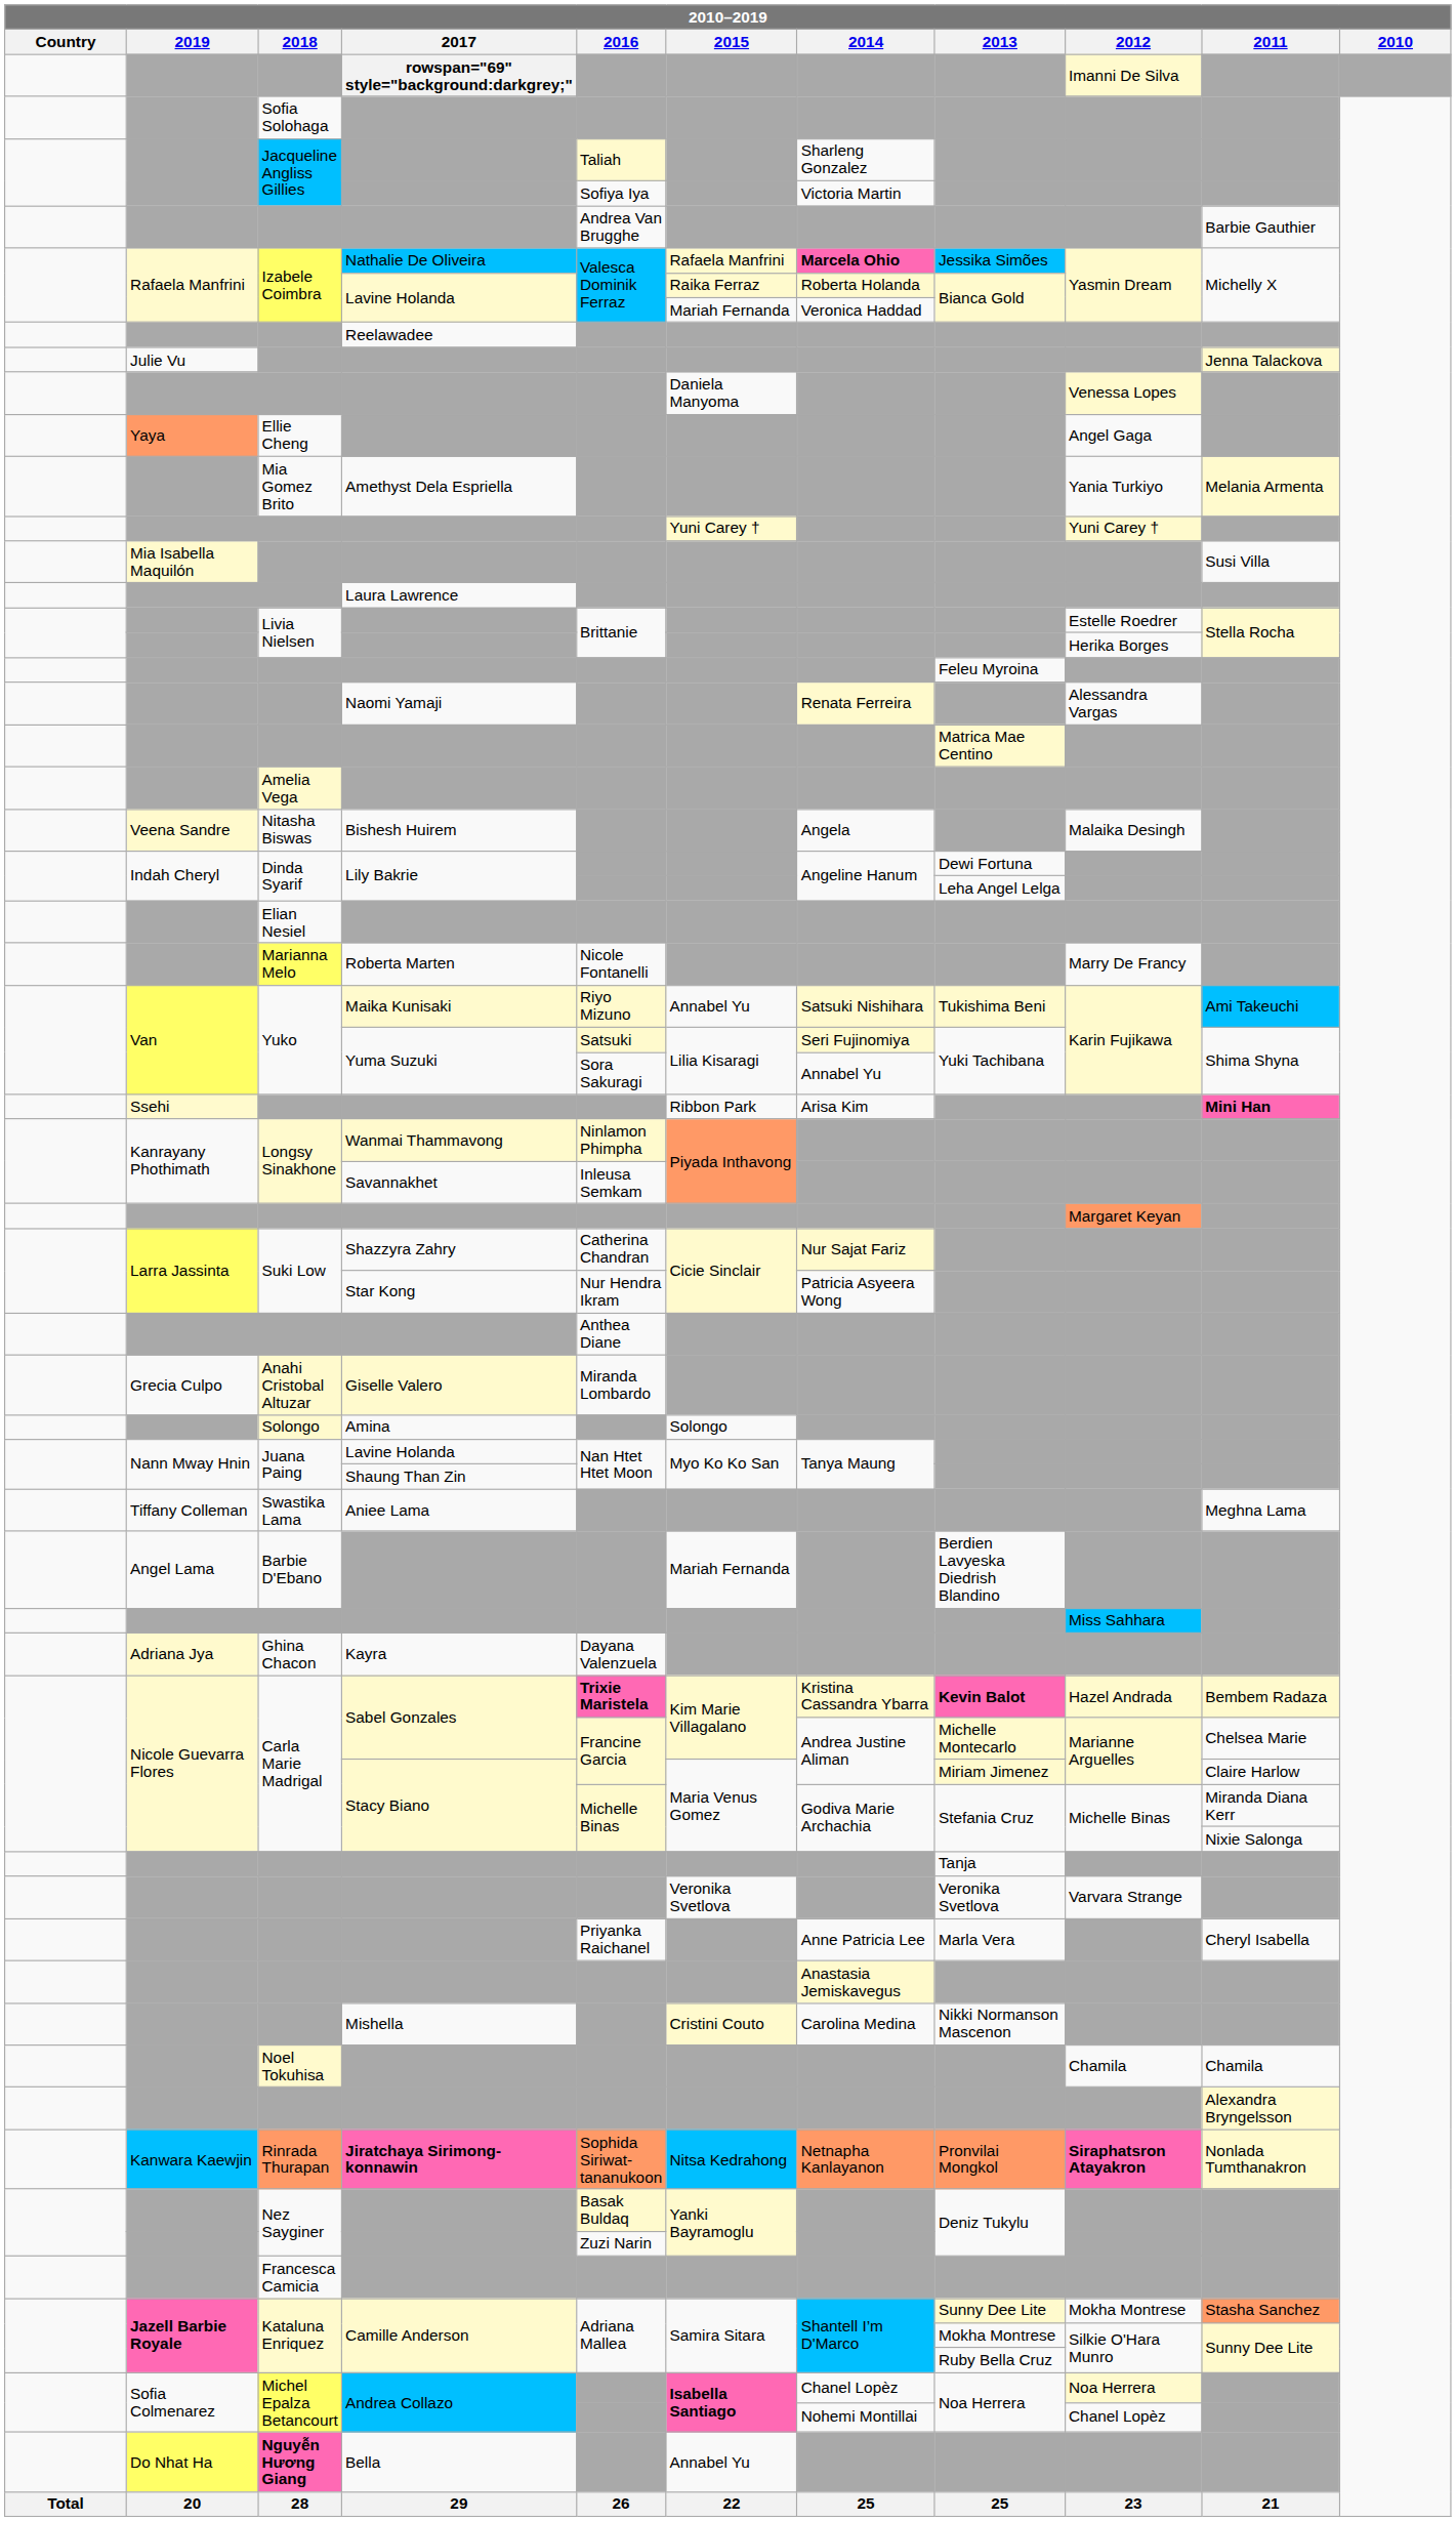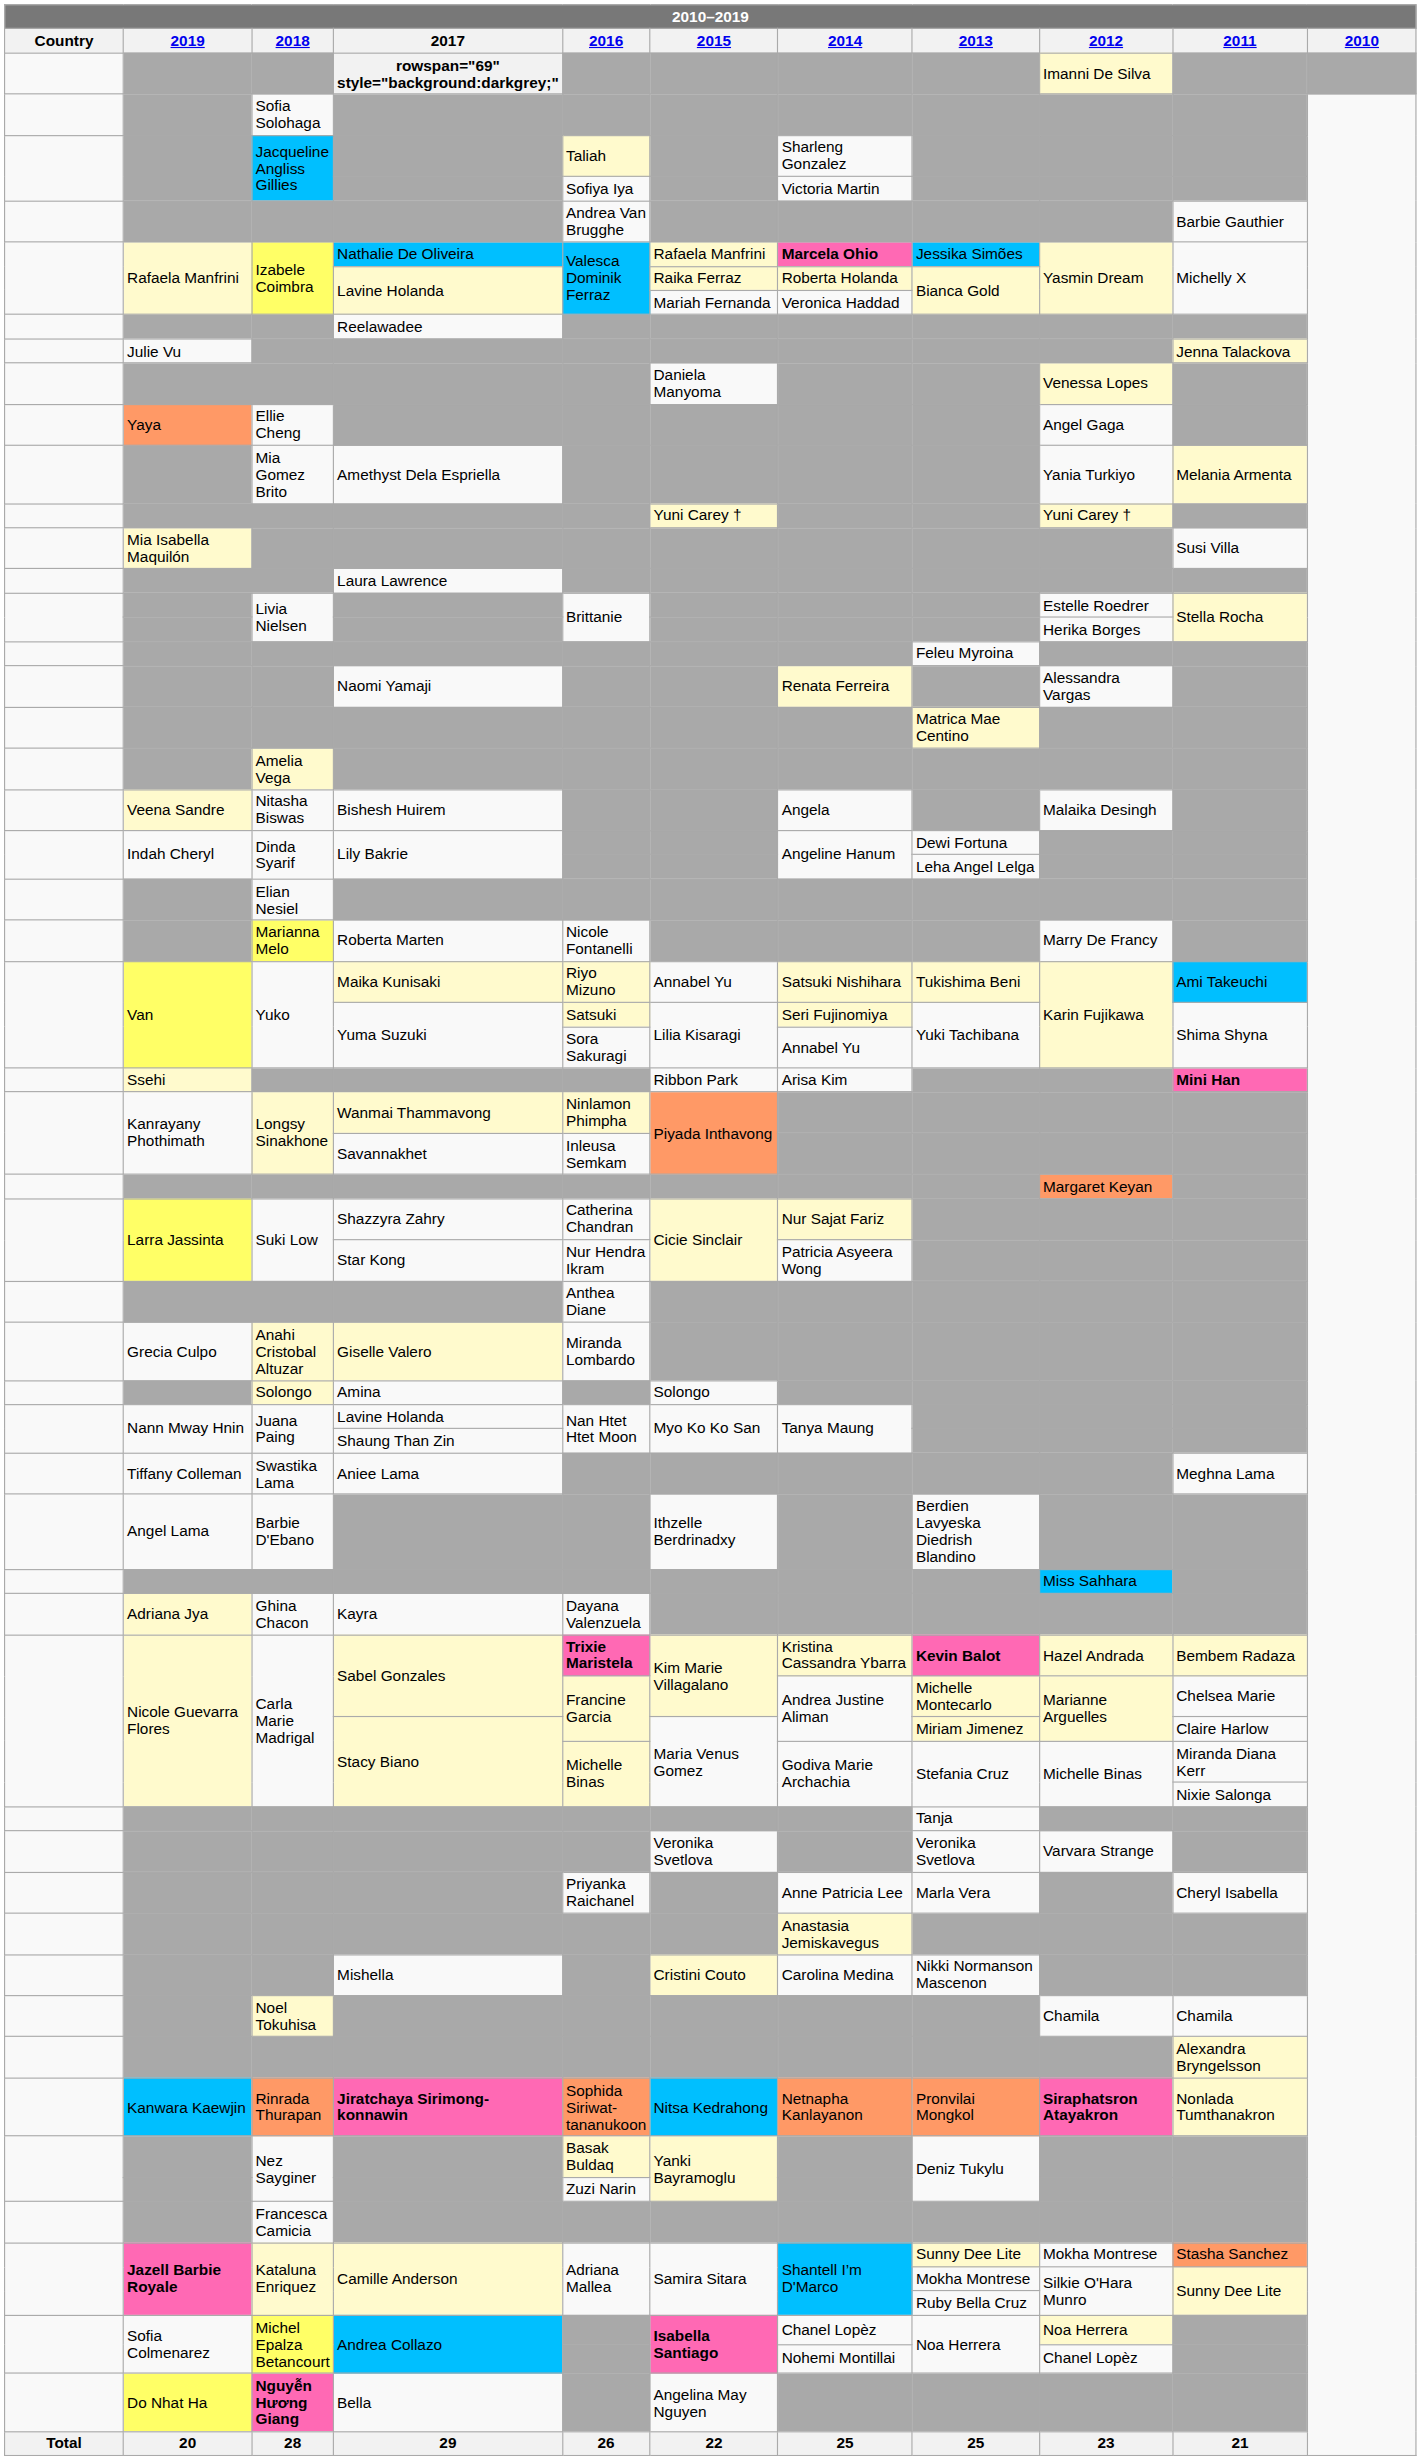Barbie D'Ebano | 2015: Mariah Fernanda -> Ithzelle Berdrinadxy
Nguyễn Hương Giang | 2015: Annabel Yu -> Angelina May Nguyen
